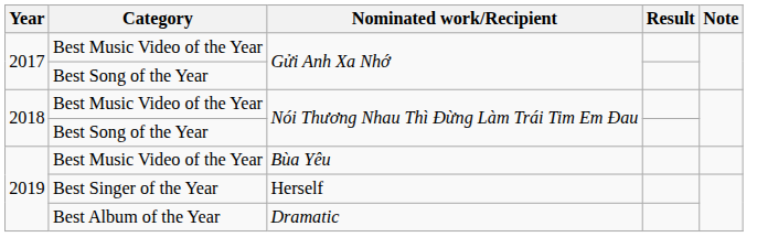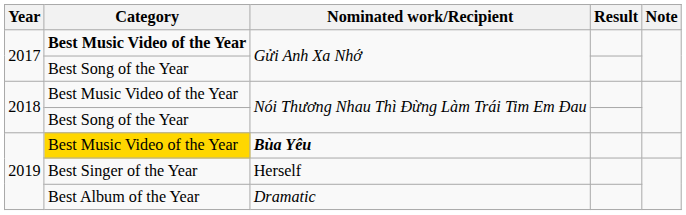Best Music Video of the Year / Gửi Anh Xa Nhớ | Category: normal -> bold
Bùa Yêu | Category: no background -> gold background
Bùa Yêu | Nominated work/Recipient: normal -> bold
